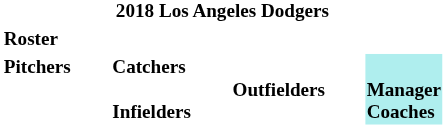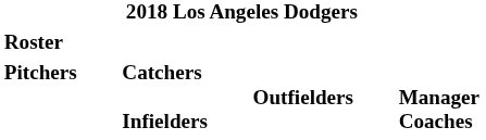Pitchers | column 4: paleturquoise background -> no background
